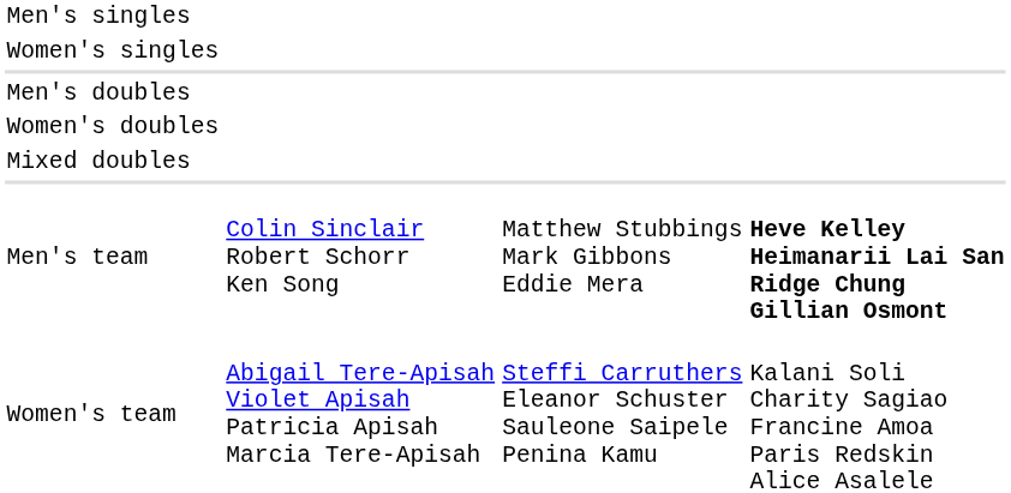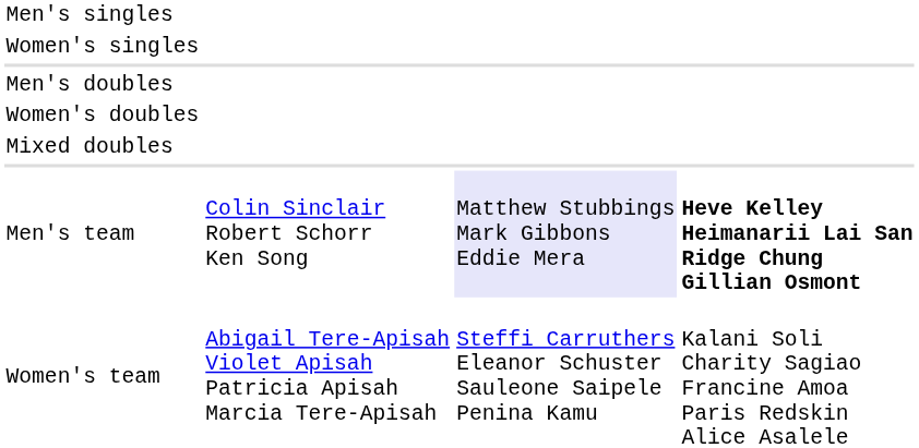Men's team | column 3: no background -> lavender background
